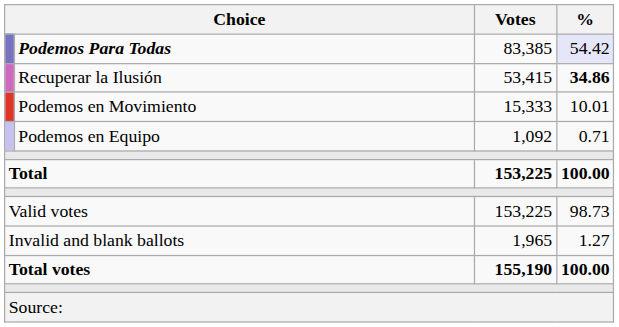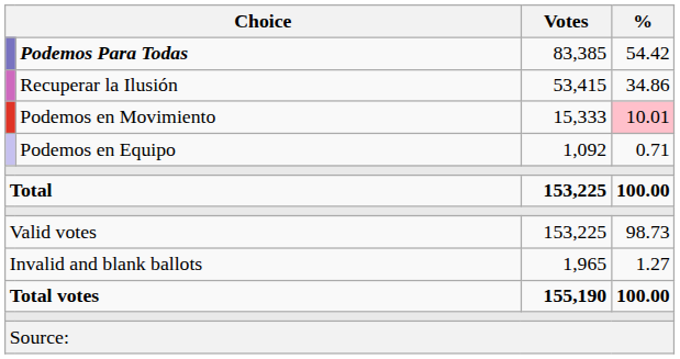Podemos Para Todas | %: lavender background -> no background
Recuperar la Ilusión | %: bold -> normal
Podemos en Movimiento | %: no background -> pink background
